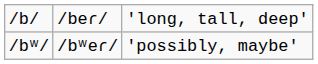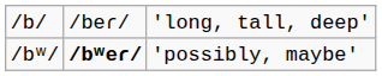/bʷ/ | column 2: normal -> bold
